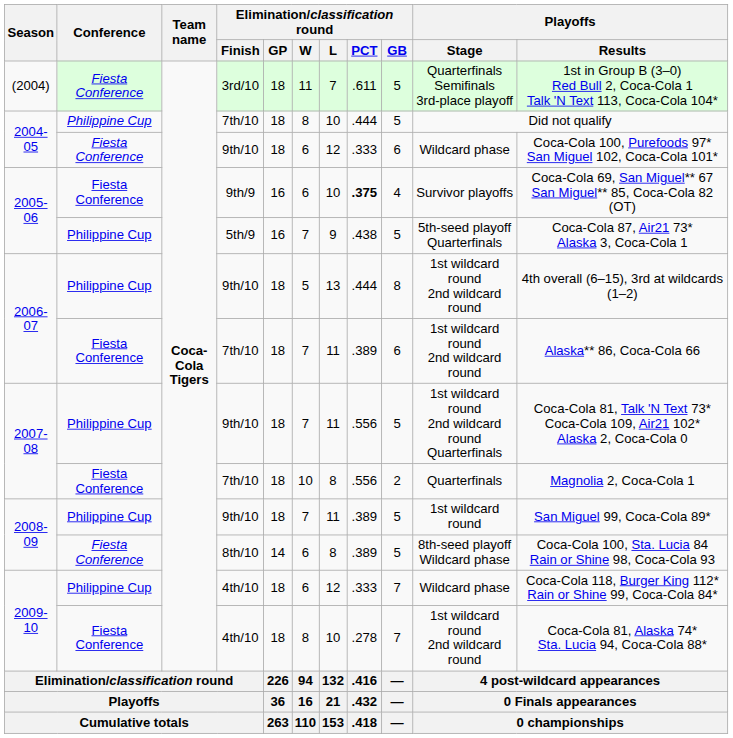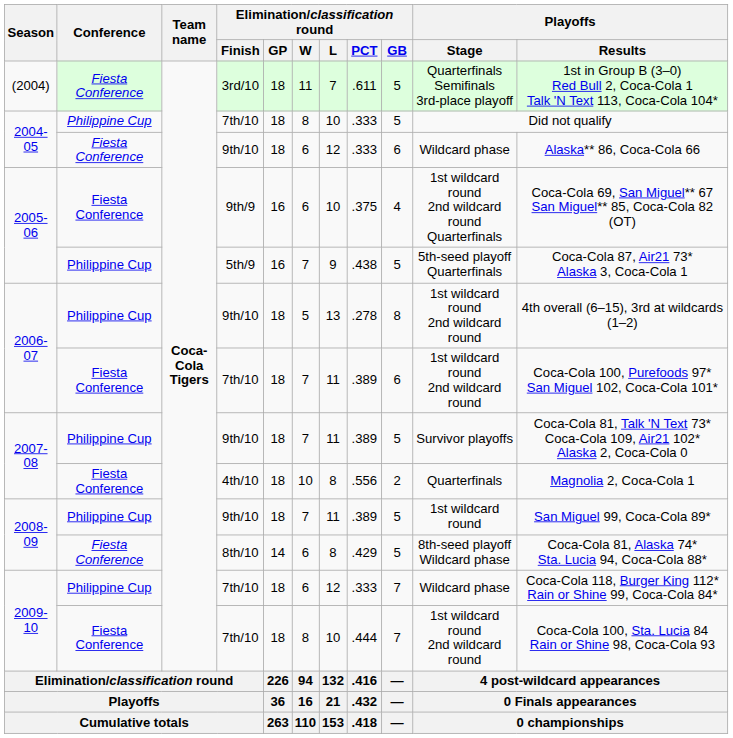2004-05 / Philippine Cup | Elimination/classification round / PCT: .444 -> .333
2004-05 / Fiesta Conference | Playoffs / Results: Coca-Cola 100, Purefoods 97* San Miguel 102, Coca-Cola 101* -> Alaska** 86, Coca-Cola 66
2005-06 / Fiesta Conference | Elimination/classification round / PCT: bold -> normal
2005-06 / Fiesta Conference | Playoffs / Stage: Survivor playoffs -> 1st wildcard round 2nd wildcard round Quarterfinals
2006-07 / Philippine Cup | Elimination/classification round / PCT: .444 -> .278
2006-07 / Fiesta Conference | Playoffs / Results: Alaska** 86, Coca-Cola 66 -> Coca-Cola 100, Purefoods 97* San Miguel 102, Coca-Cola 101*
2007-08 / Philippine Cup | Elimination/classification round / PCT: .556 -> .389
2007-08 / Philippine Cup | Playoffs / Stage: 1st wildcard round 2nd wildcard round Quarterfinals -> Survivor playoffs
2007-08 / Fiesta Conference | Elimination/classification round / Finish: 7th/10 -> 4th/10
2008-09 / Fiesta Conference | Elimination/classification round / PCT: .389 -> .429
2008-09 / Fiesta Conference | Playoffs / Results: Coca-Cola 100, Sta. Lucia 84 Rain or Shine 98, Coca-Cola 93 -> Coca-Cola 81, Alaska 74* Sta. Lucia 94, Coca-Cola 88*
2009-10 / Philippine Cup | Elimination/classification round / Finish: 4th/10 -> 7th/10
2009-10 / Fiesta Conference | Elimination/classification round / Finish: 4th/10 -> 7th/10
2009-10 / Fiesta Conference | Elimination/classification round / PCT: .278 -> .444
2009-10 / Fiesta Conference | Playoffs / Results: Coca-Cola 81, Alaska 74* Sta. Lucia 94, Coca-Cola 88* -> Coca-Cola 100, Sta. Lucia 84 Rain or Shine 98, Coca-Cola 93
